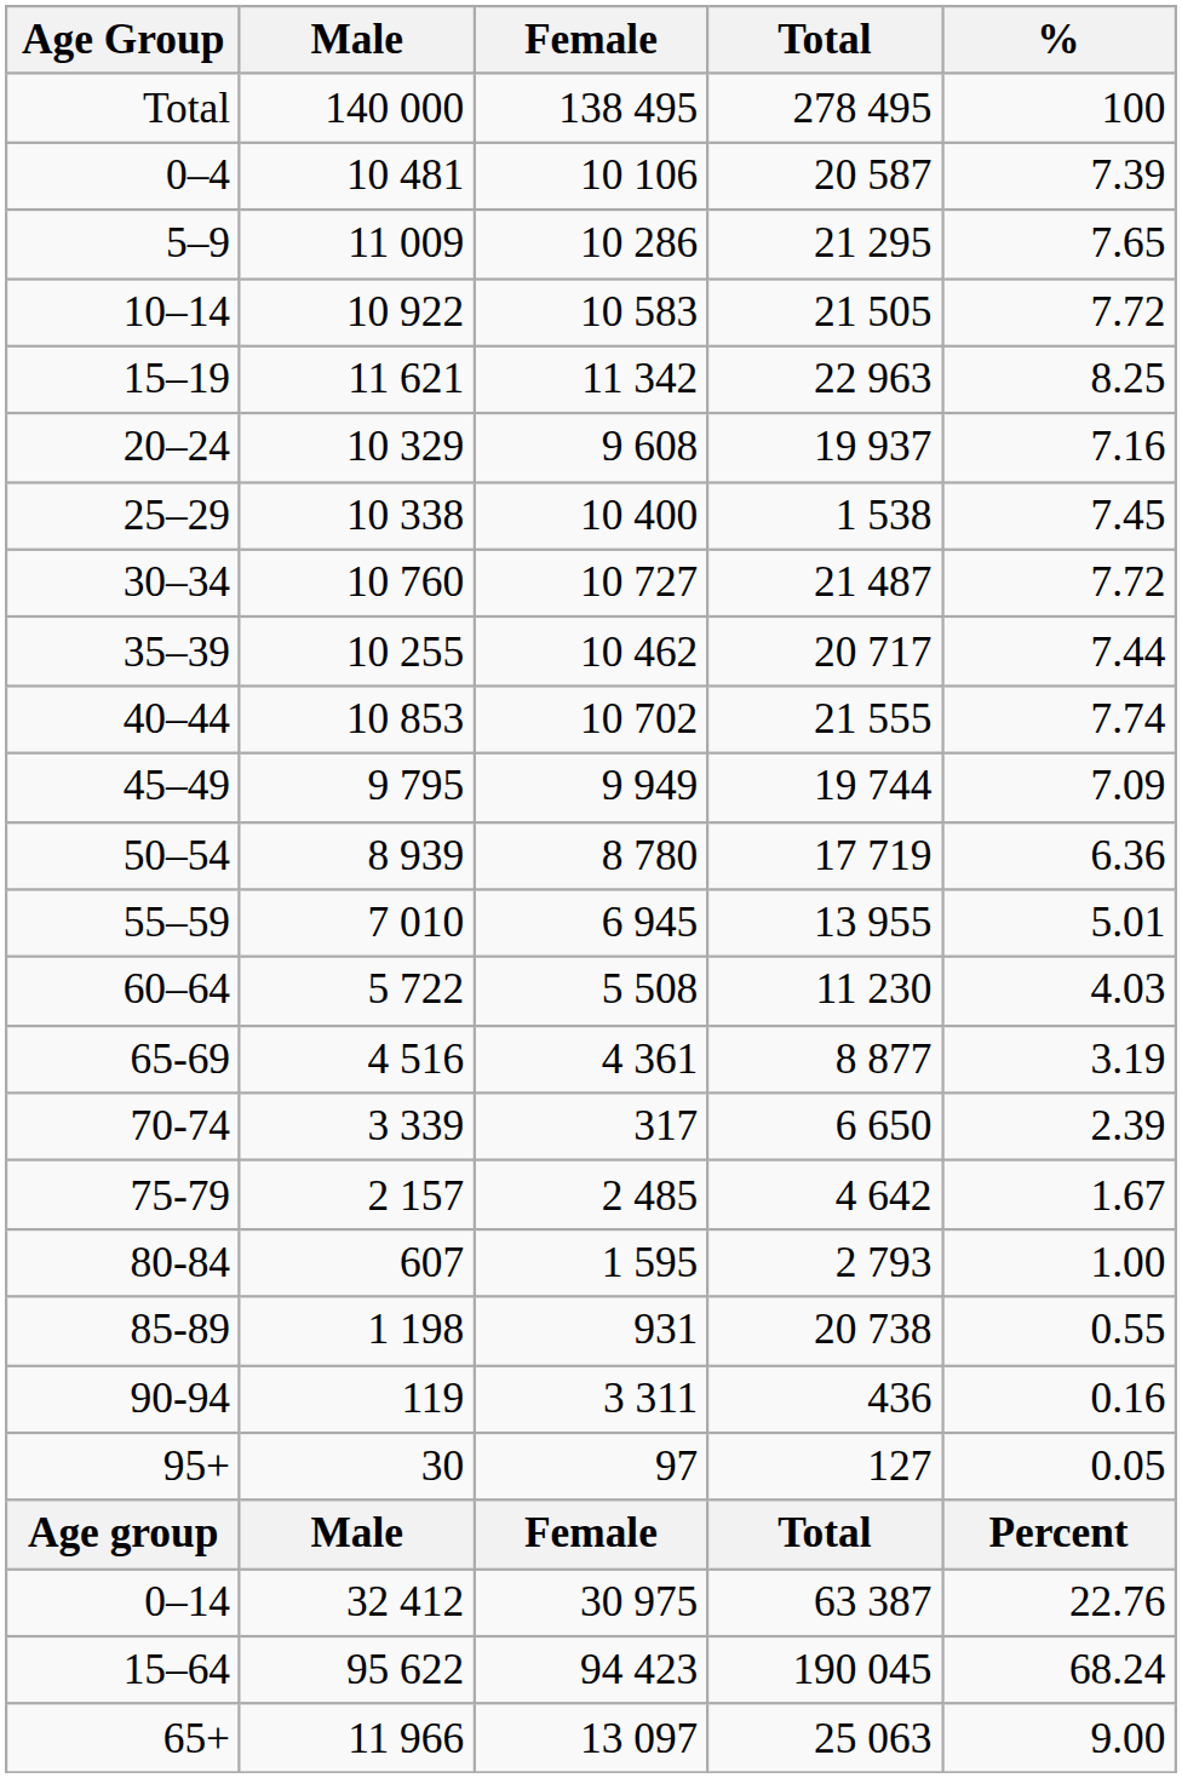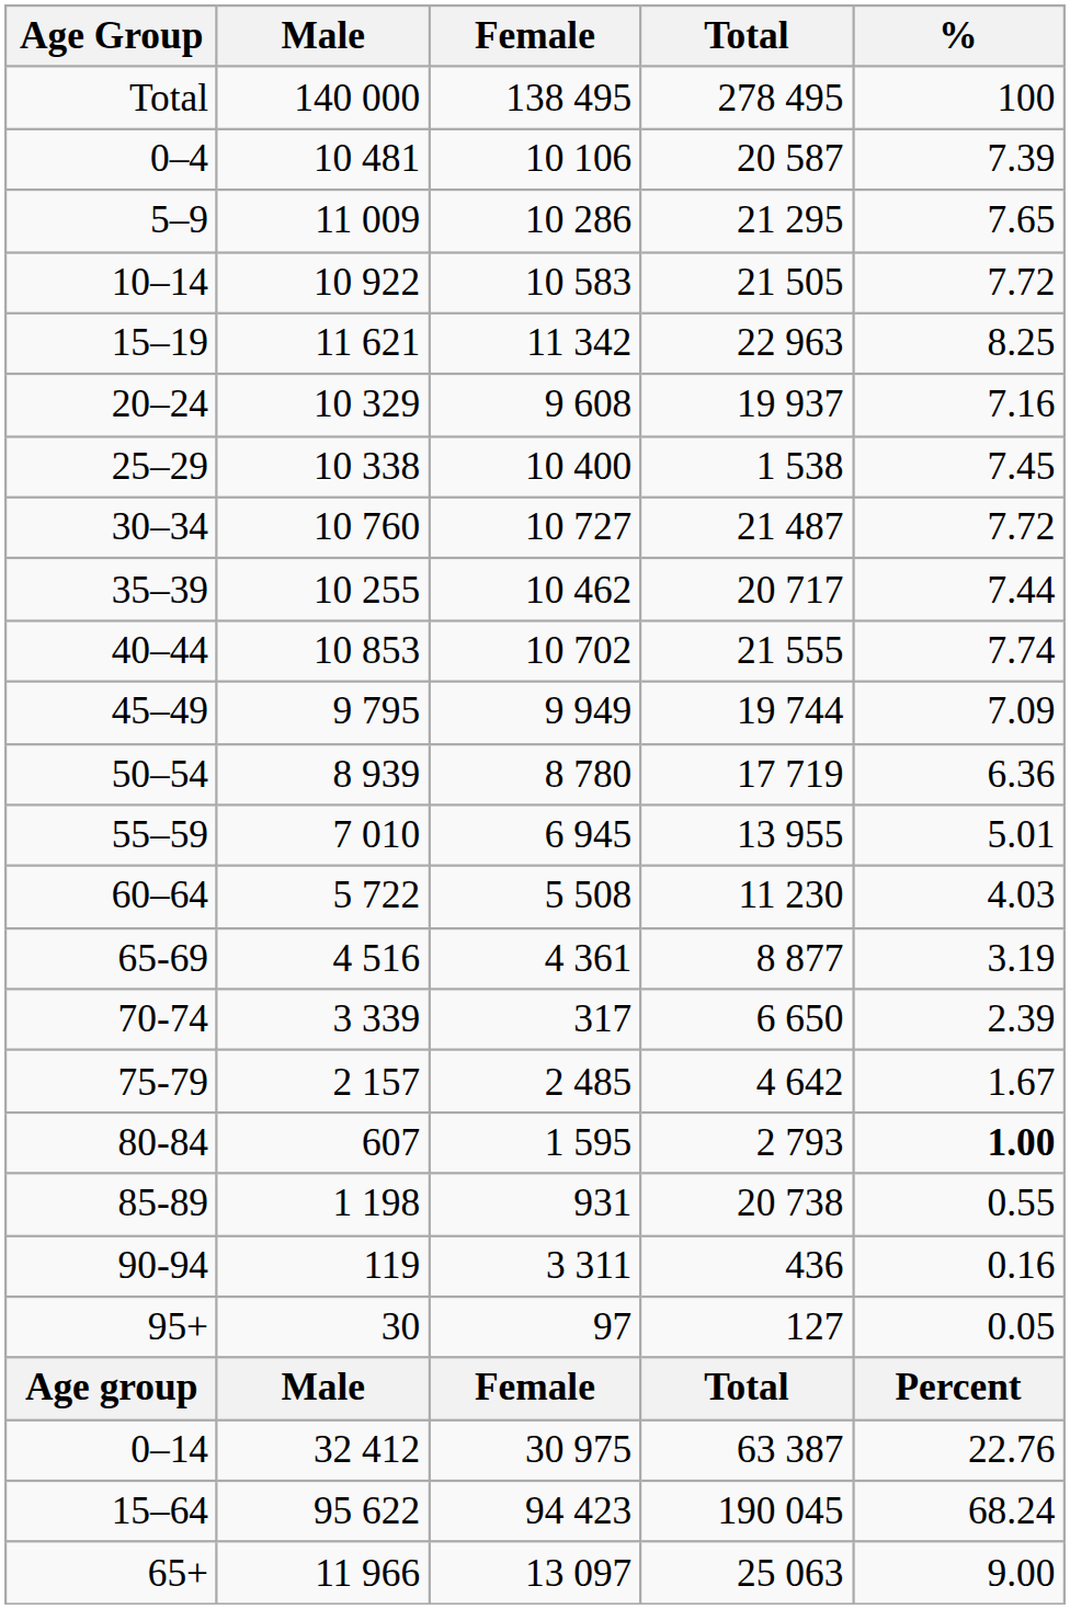80-84 | %: normal -> bold
